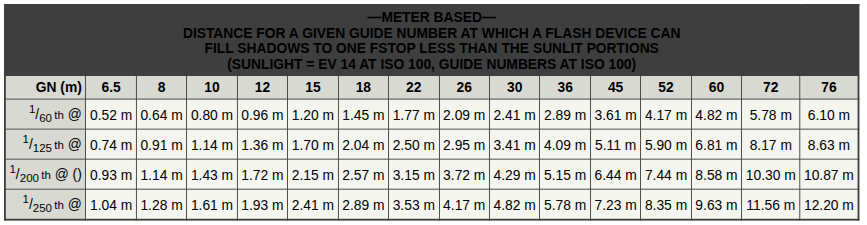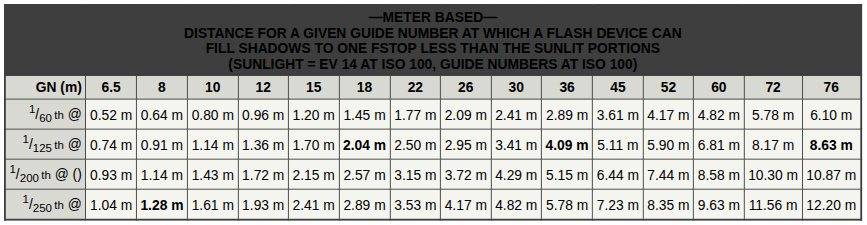1/125 th @ | 18: normal -> bold
1/125 th @ | 36: normal -> bold
1/125 th @ | 76: normal -> bold
1/250 th @ | 8: normal -> bold
